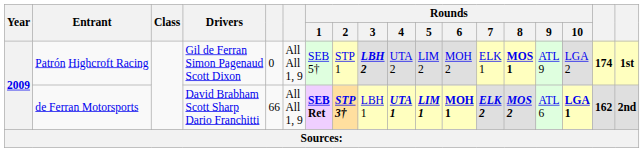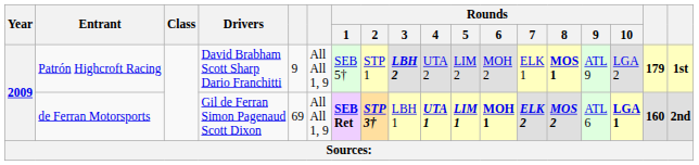Patrón Highcroft Racing | Drivers: Gil de Ferran Simon Pagenaud Scott Dixon -> David Brabham Scott Sharp Dario Franchitti
Patrón Highcroft Racing | column 5: 0 -> 9
Patrón Highcroft Racing | column 17: 174 -> 179
de Ferran Motorsports | Drivers: David Brabham Scott Sharp Dario Franchitti -> Gil de Ferran Simon Pagenaud Scott Dixon
de Ferran Motorsports | column 5: 66 -> 69
de Ferran Motorsports | column 17: 162 -> 160
